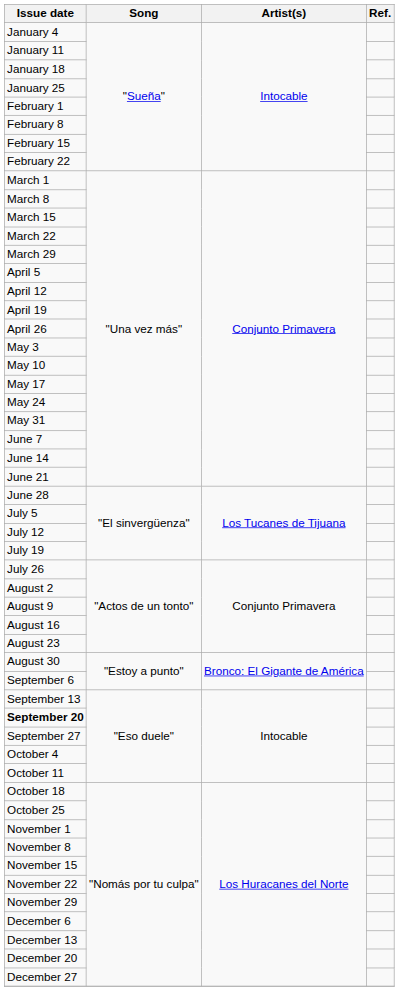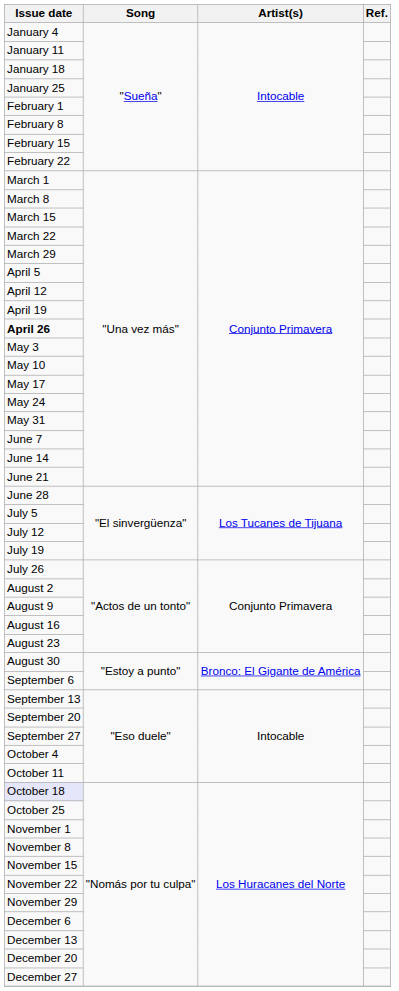April 26 | Issue date: normal -> bold
September 20 | Issue date: bold -> normal
October 18 | Issue date: no background -> lavender background
